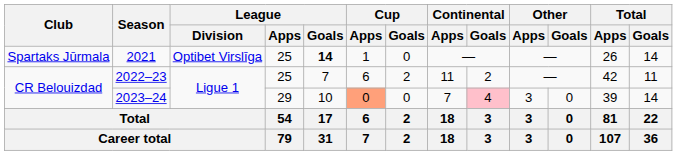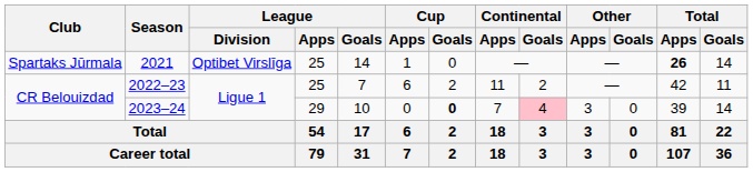2021 | League / Goals: bold -> normal
2021 | Total / Apps: normal -> bold
2023–24 | Cup / Apps: lightsalmon background -> no background
2023–24 | Cup / Goals: normal -> bold
